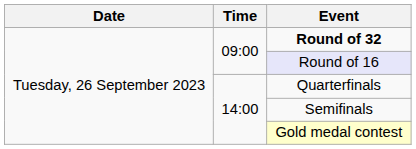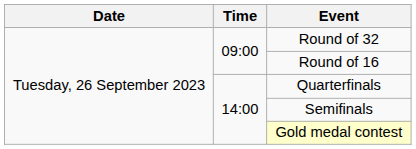Round of 32 | Event: bold -> normal
Round of 16 | Event: lavender background -> no background
